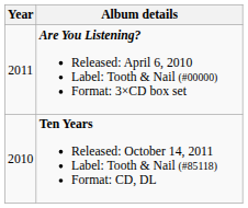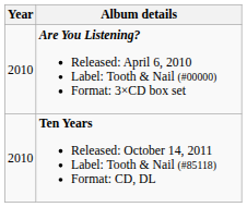row 2 | Year: 2011 -> 2010
